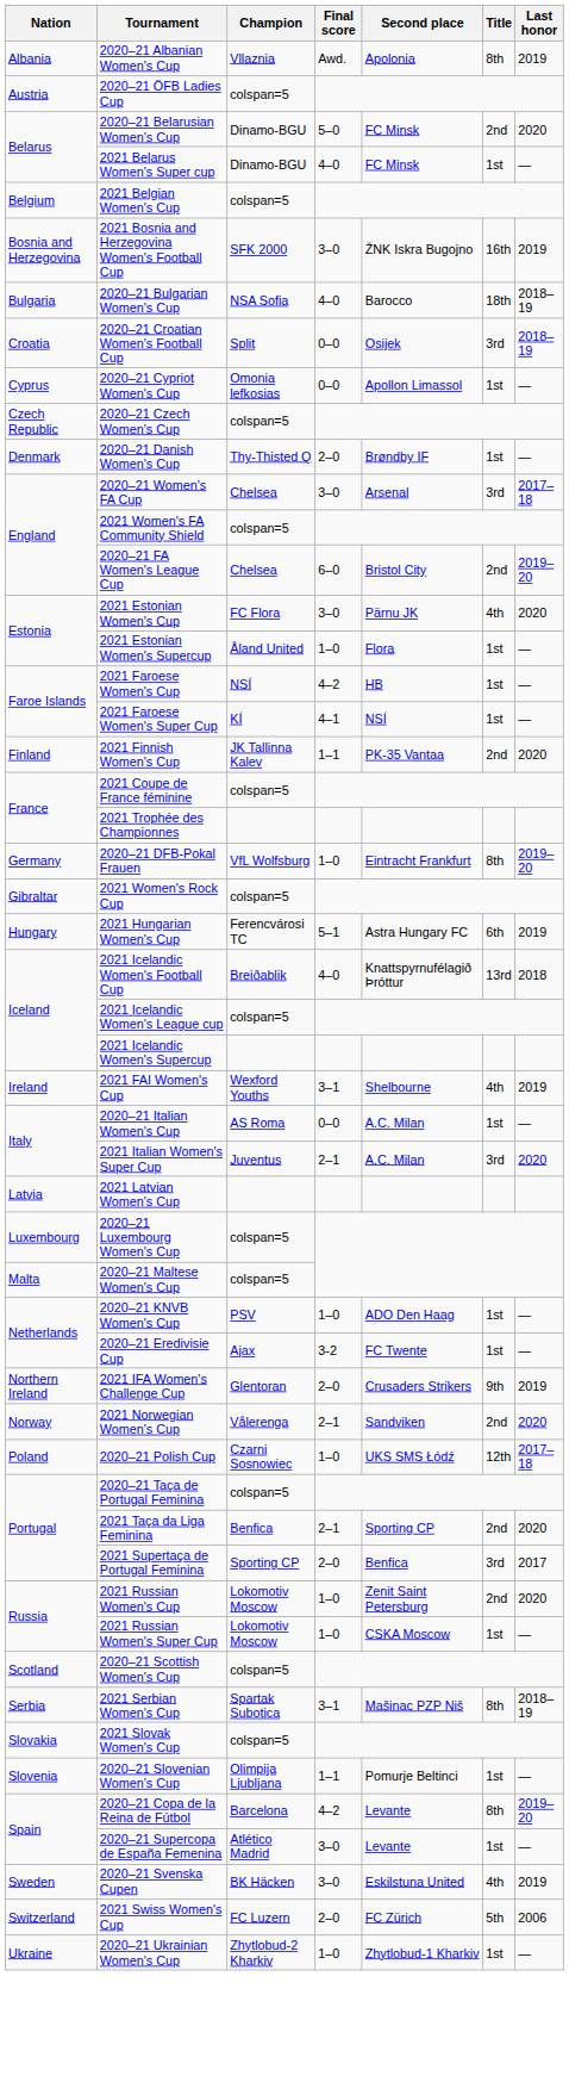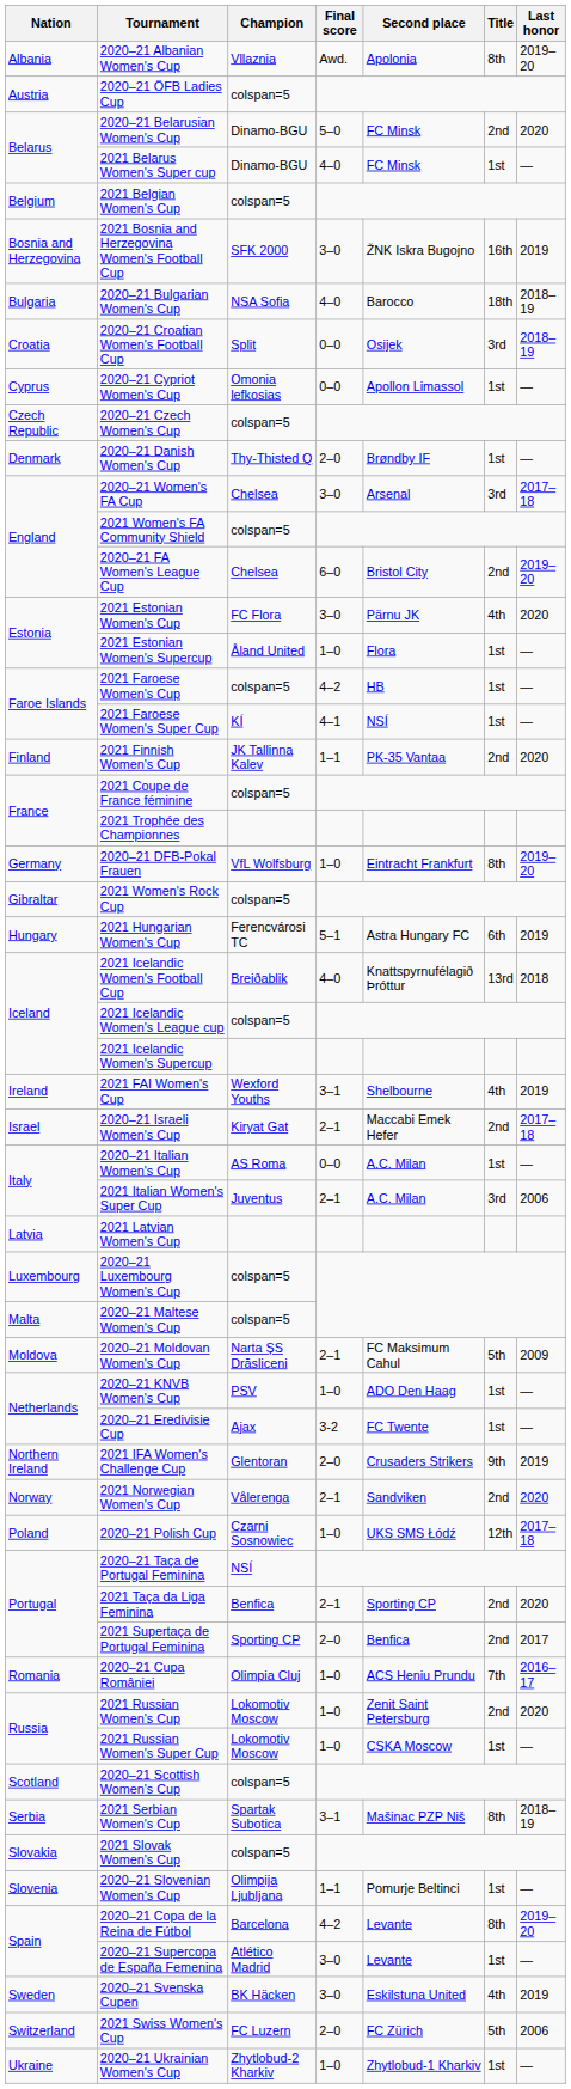2020–21 Albanian Women's Cup | Last honor: 2019 -> 2019–20
2021 Faroese Women's Cup | Champion: NSÍ -> colspan=5
+ row: Israel | 2020–21 Israeli Women's Cup | Kiryat Gat | 2–1 | Maccabi Emek Hefer | 2nd | 2017–18
2021 Italian Women's Super Cup | Last honor: 2020 -> 2006
+ row: Moldova | 2020–21 Moldovan Women's Cup | Narta ȘS Drăsliceni | 2–1 | FC Maksimum Cahul | 5th | 2009
2020–21 Taça de Portugal Feminina | Champion: colspan=5 -> NSÍ
2021 Supertaça de Portugal Feminina | Title: 3rd -> 2nd
+ row: Romania | 2020–21 Cupa României | Olimpia Cluj | 1–0 | ACS Heniu Prundu | 7th | 2016–17
